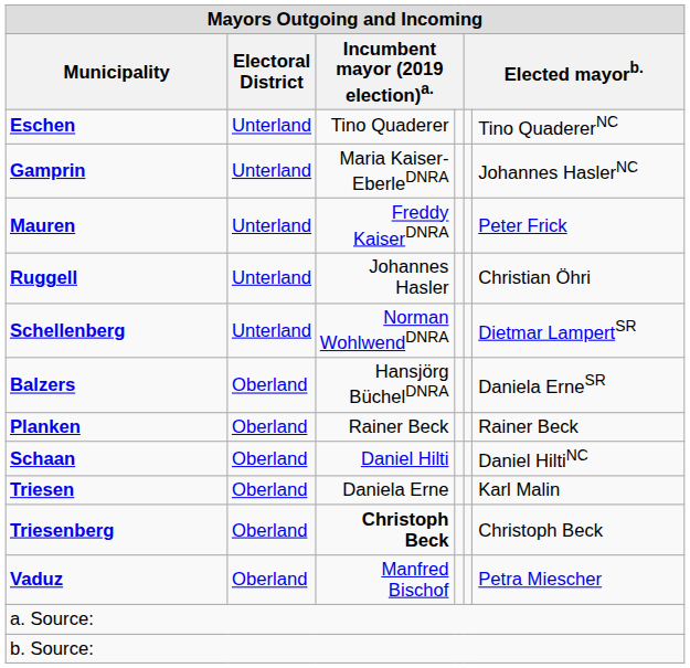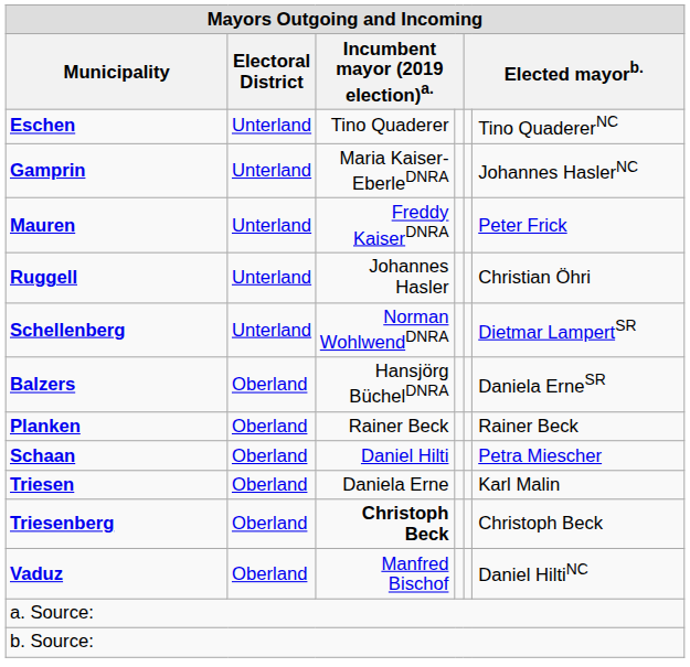Schaan | column 6: Daniel HiltiNC -> Petra Miescher
Vaduz | column 6: Petra Miescher -> Daniel HiltiNC
